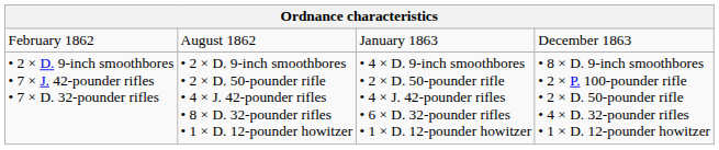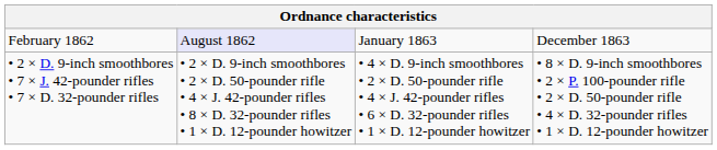February 1862 | column 2: no background -> lavender background
